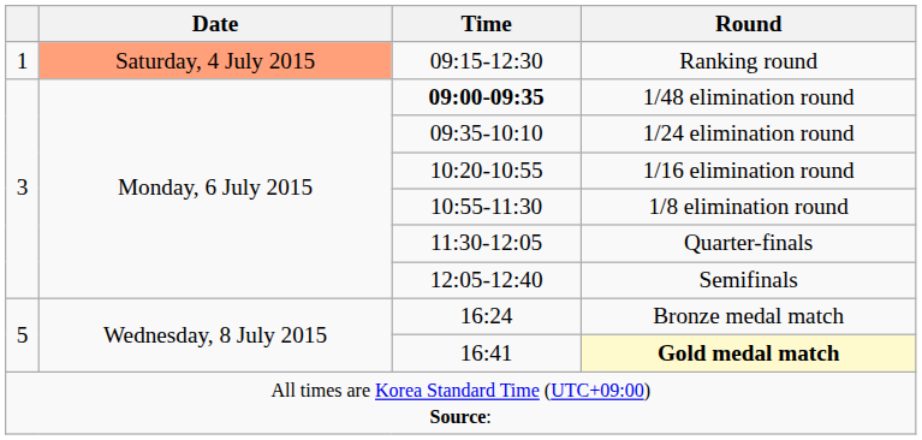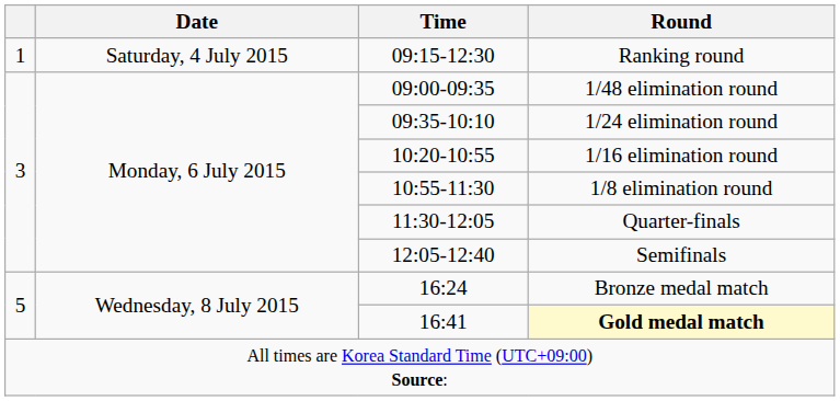Ranking round | Date: lightsalmon background -> no background
1/48 elimination round | Time: bold -> normal
